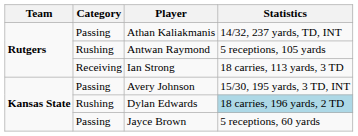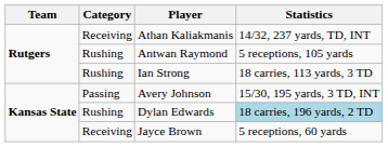Athan Kaliakmanis | Category: Passing -> Receiving
Ian Strong | Category: Receiving -> Rushing
Jayce Brown | Category: Passing -> Receiving
